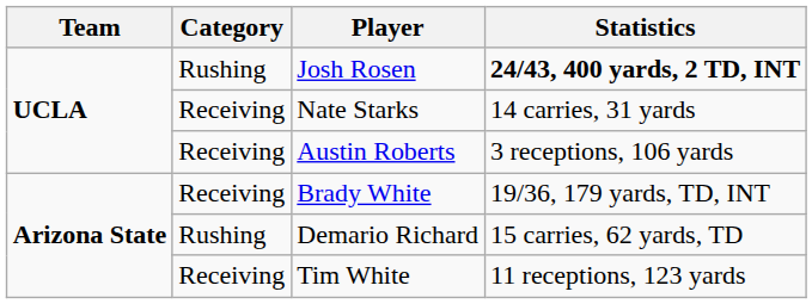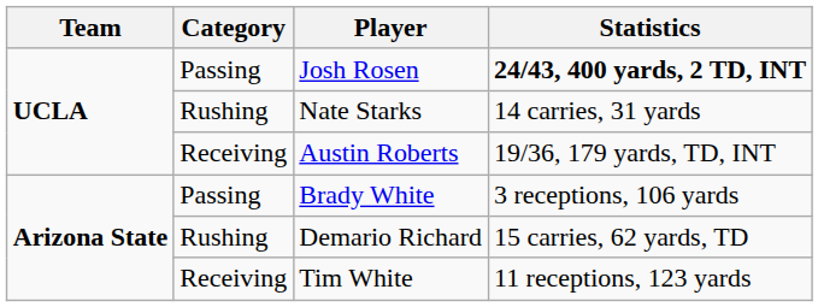Josh Rosen | Category: Rushing -> Passing
Nate Starks | Category: Receiving -> Rushing
Austin Roberts | Statistics: 3 receptions, 106 yards -> 19/36, 179 yards, TD, INT
Brady White | Category: Receiving -> Passing
Brady White | Statistics: 19/36, 179 yards, TD, INT -> 3 receptions, 106 yards
